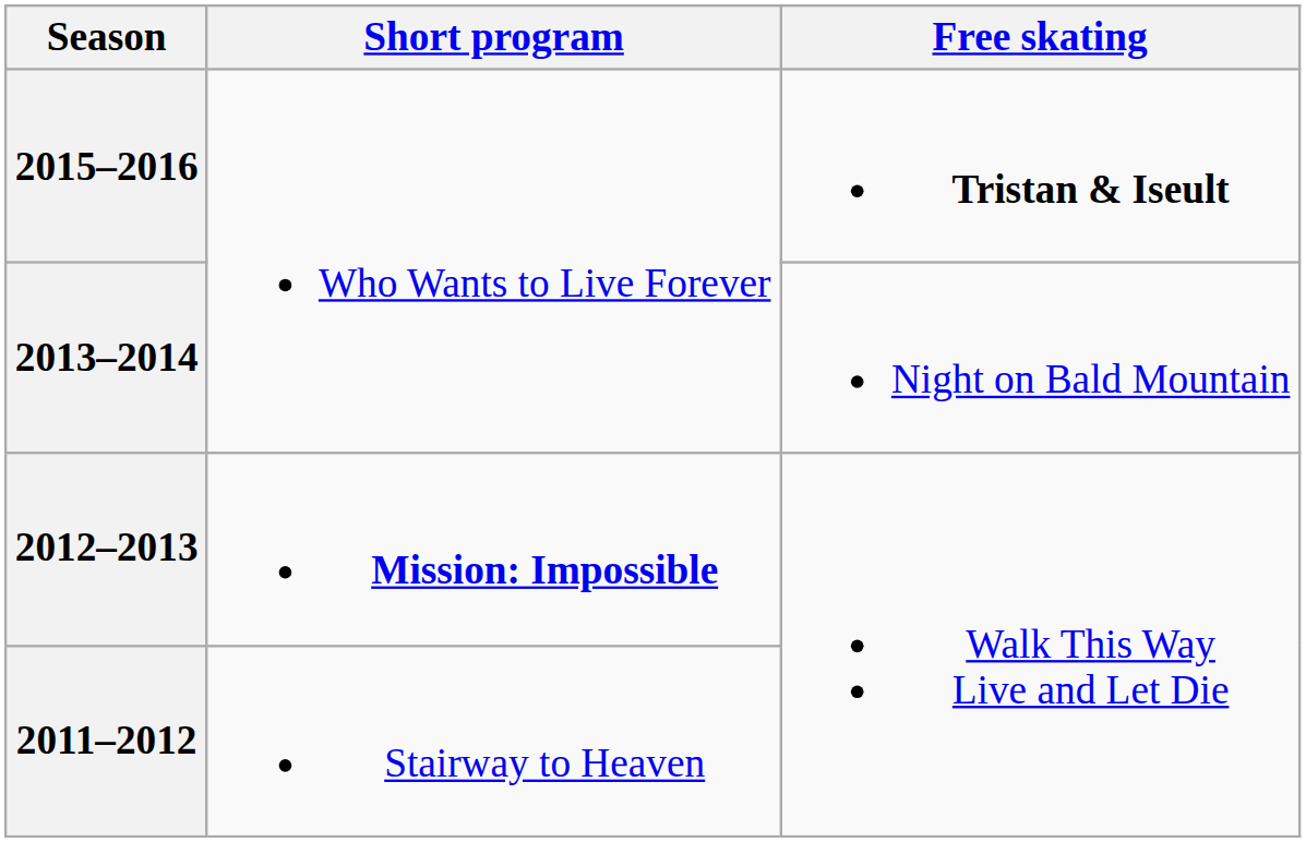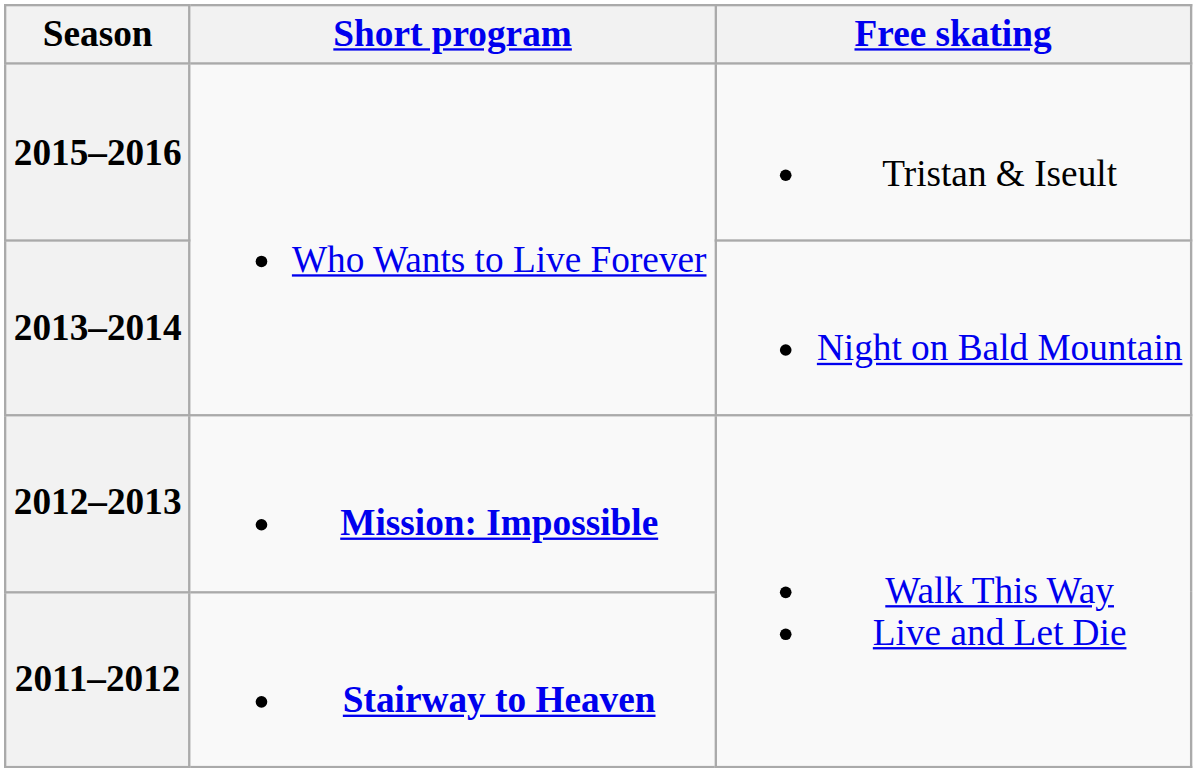2015–2016 | Free skating: bold -> normal
2011–2012 | Short program: normal -> bold
